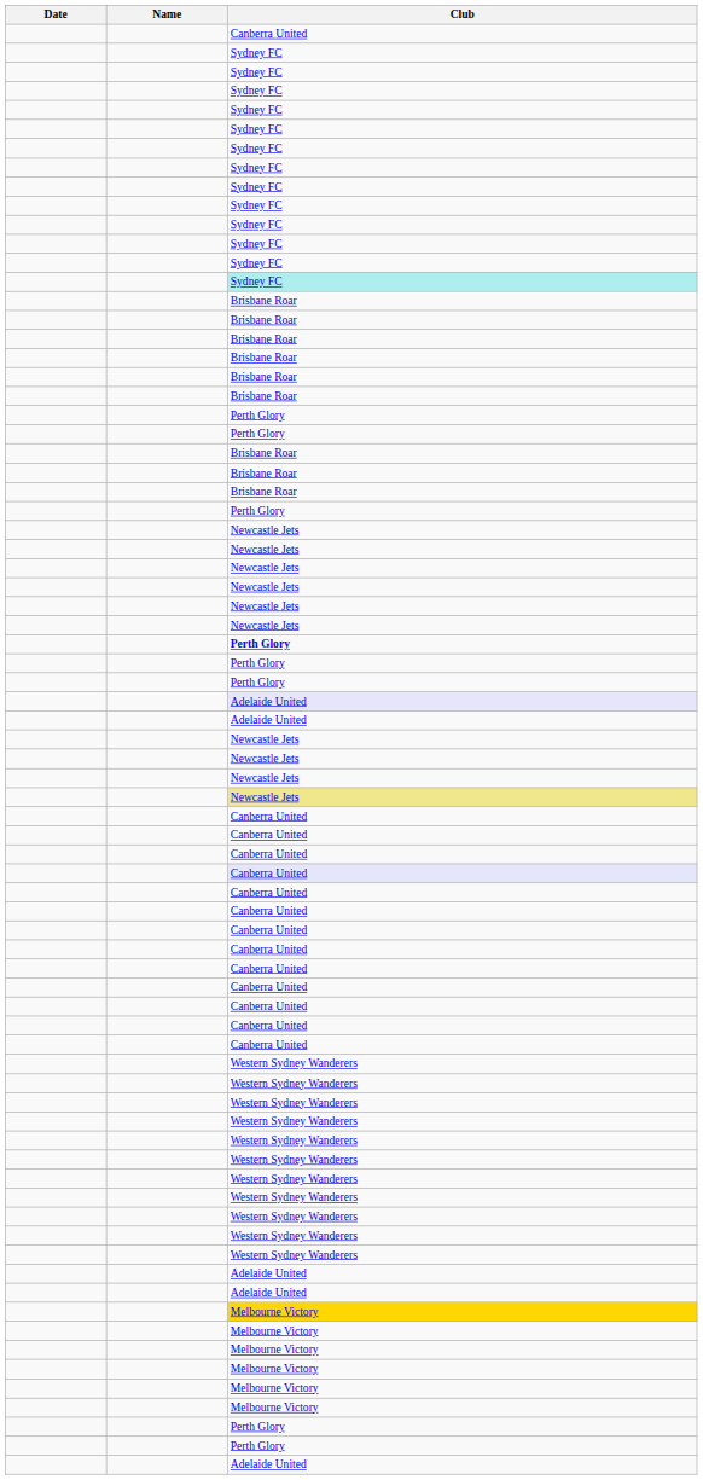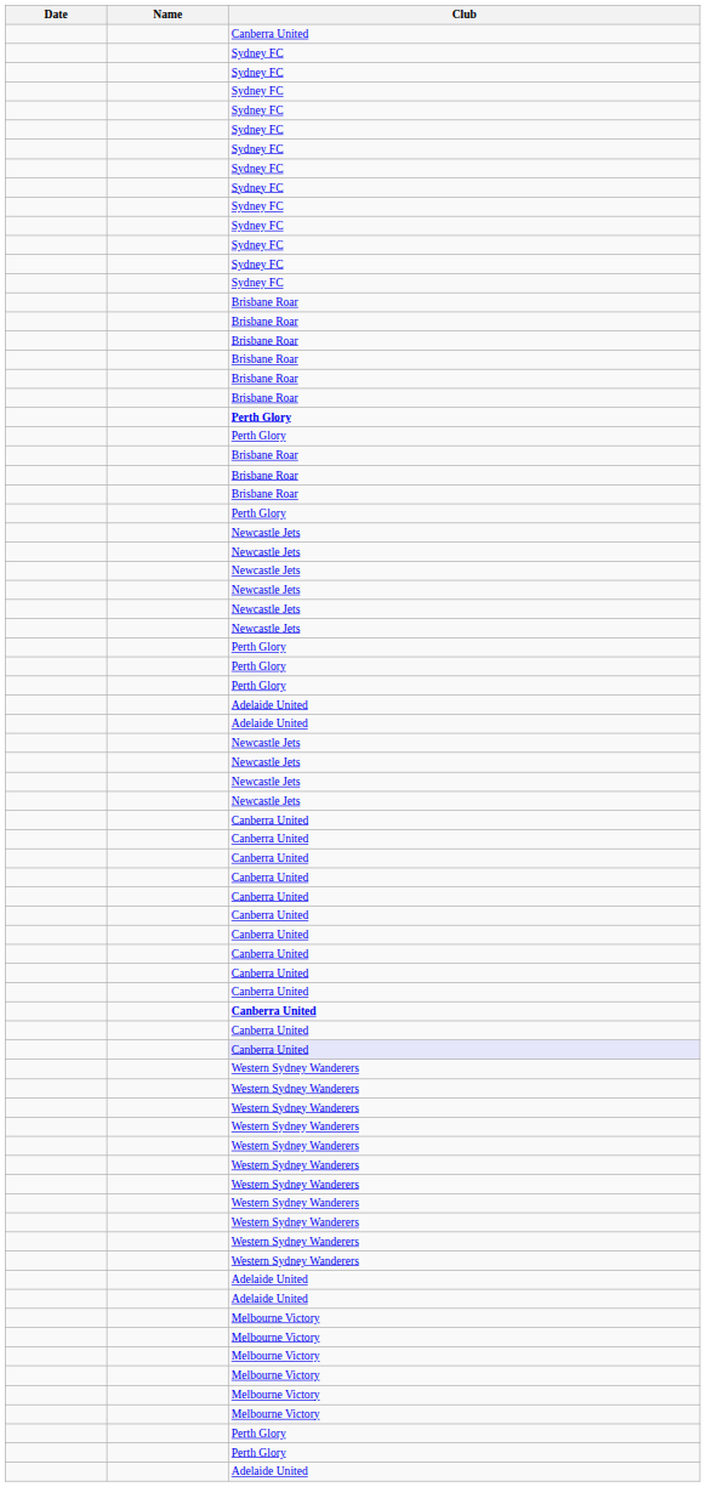row 15 | Club: paleturquoise background -> no background
row 22 | Club: normal -> bold
row 34 | Club: bold -> normal
row 37 | Club: lavender background -> no background
row 42 | Club: khaki background -> no background
row 46 | Club: lavender background -> no background
row 53 | Club: normal -> bold
row 55 | Club: no background -> lavender background
row 69 | Club: gold background -> no background
